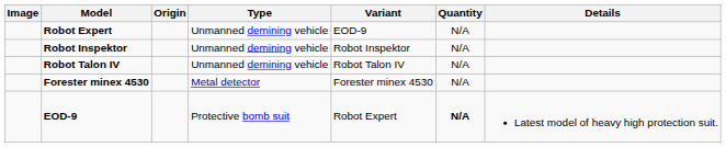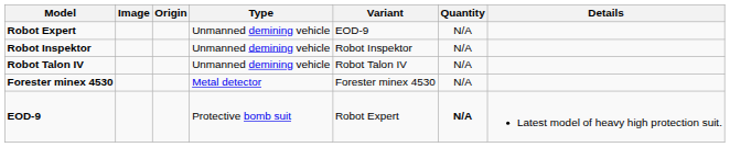columns swapped: Model <-> Image
